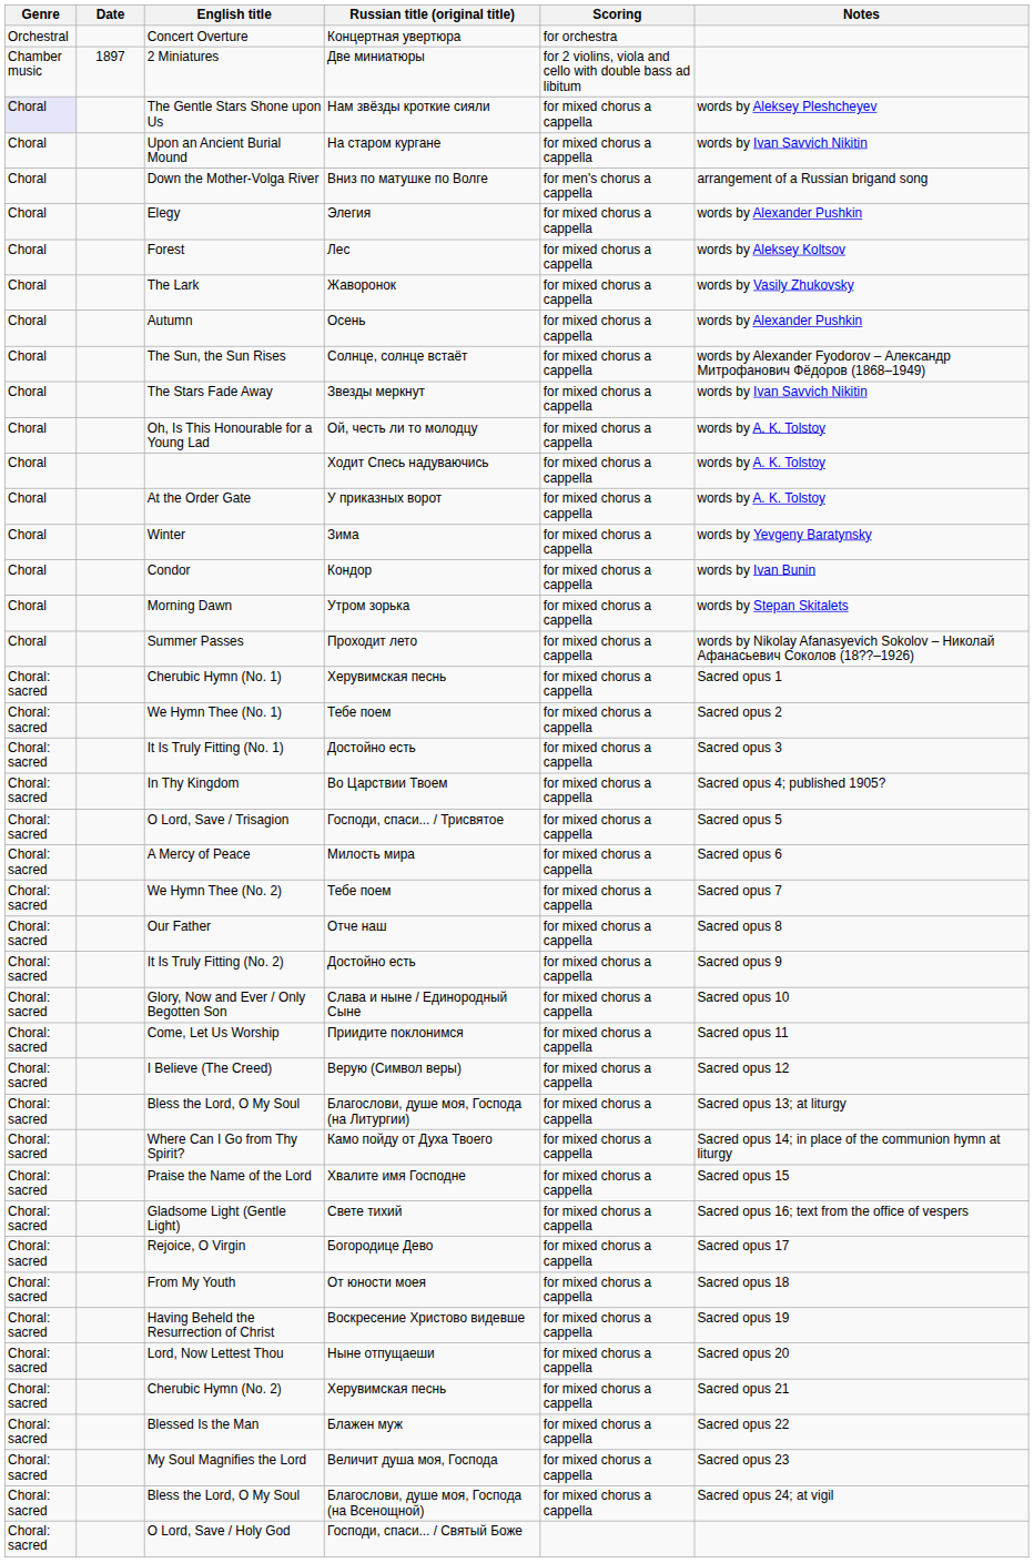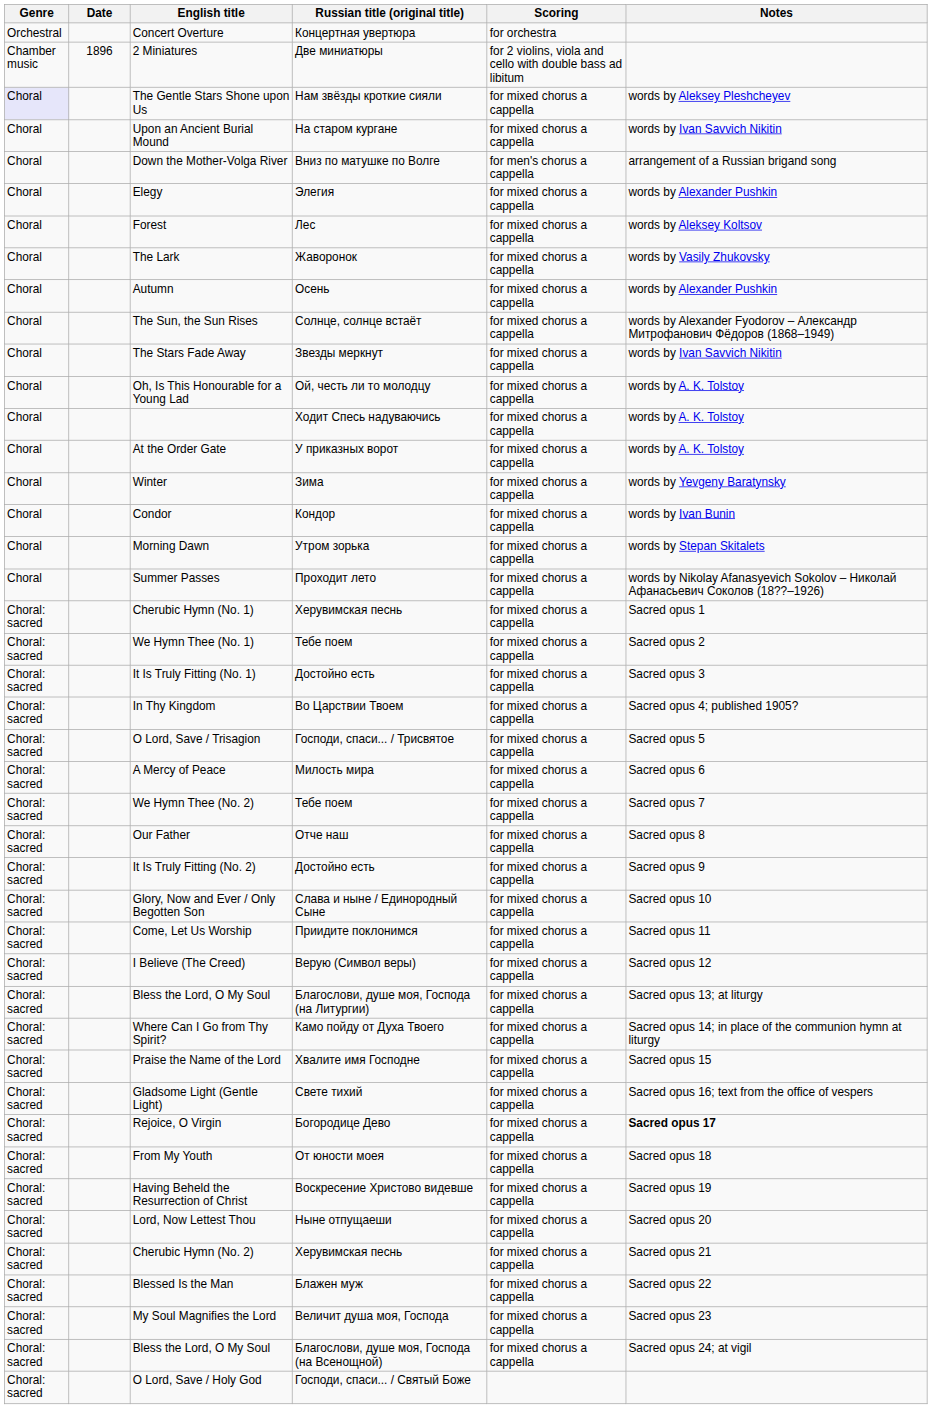2 Miniatures | Date: 1897 -> 1896
Rejoice, O Virgin | Notes: normal -> bold
